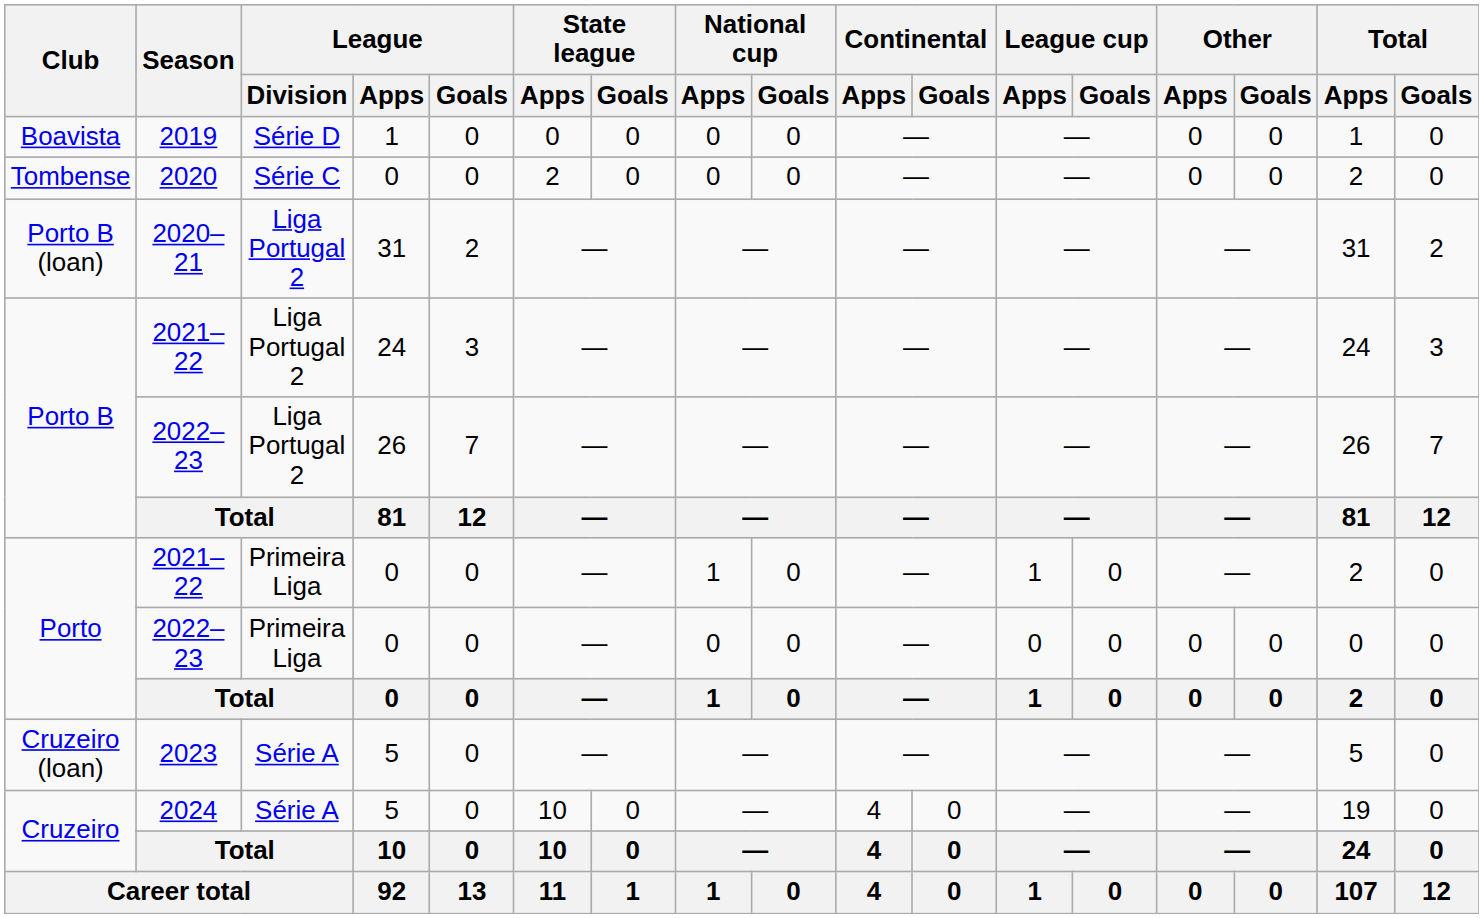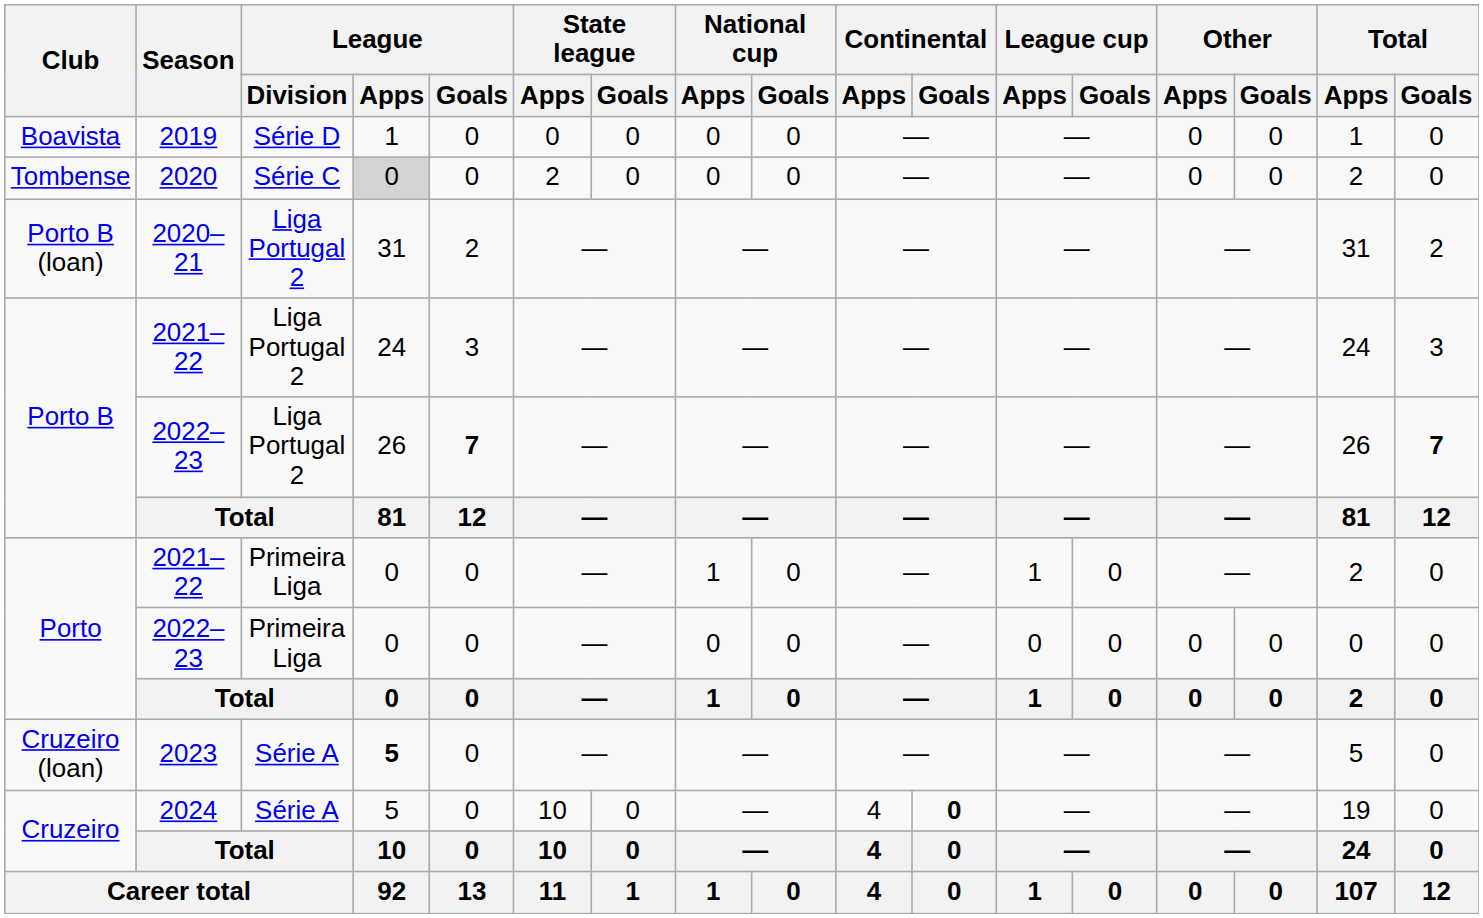Tombense | League / Apps: no background -> lightgrey background
Porto B / 2022–23 | League / Goals: normal -> bold
Porto B / 2022–23 | Total / Goals: normal -> bold
Cruzeiro (loan) | League / Apps: normal -> bold
Cruzeiro / 2024 | Continental / Goals: normal -> bold
